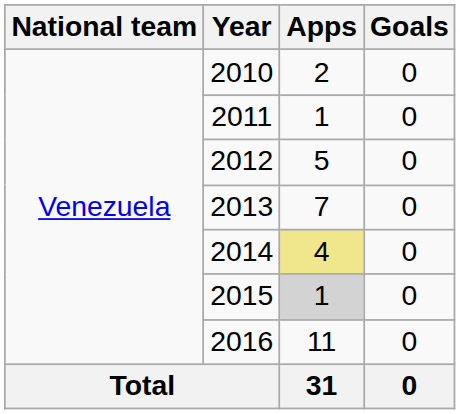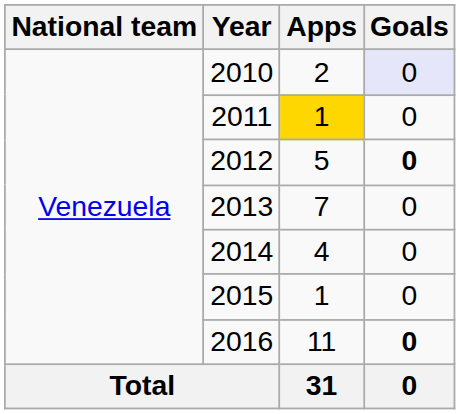2010 | Goals: no background -> lavender background
2011 | Apps: no background -> gold background
2012 | Goals: normal -> bold
2014 | Apps: khaki background -> no background
2015 | Apps: lightgrey background -> no background
2016 | Goals: normal -> bold
